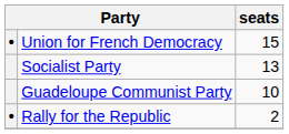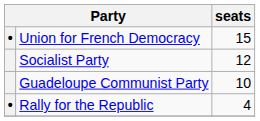Socialist Party | seats: 13 -> 12
Rally for the Republic | seats: 2 -> 4
